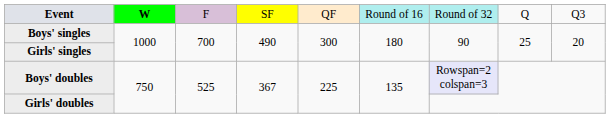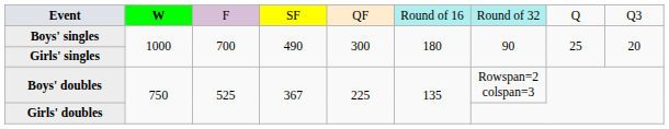Boys' doubles | column 7: lavender background -> no background
